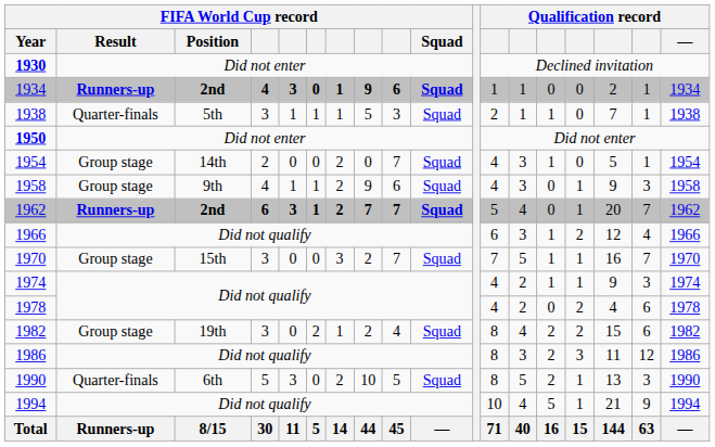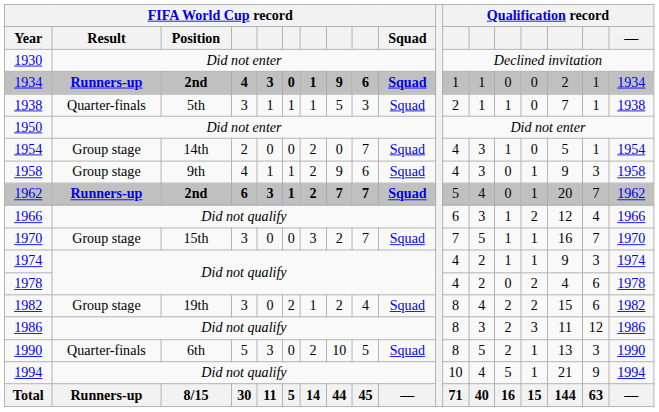1930 | FIFA World Cup record / Year: bold -> normal
1950 | FIFA World Cup record / Year: bold -> normal
